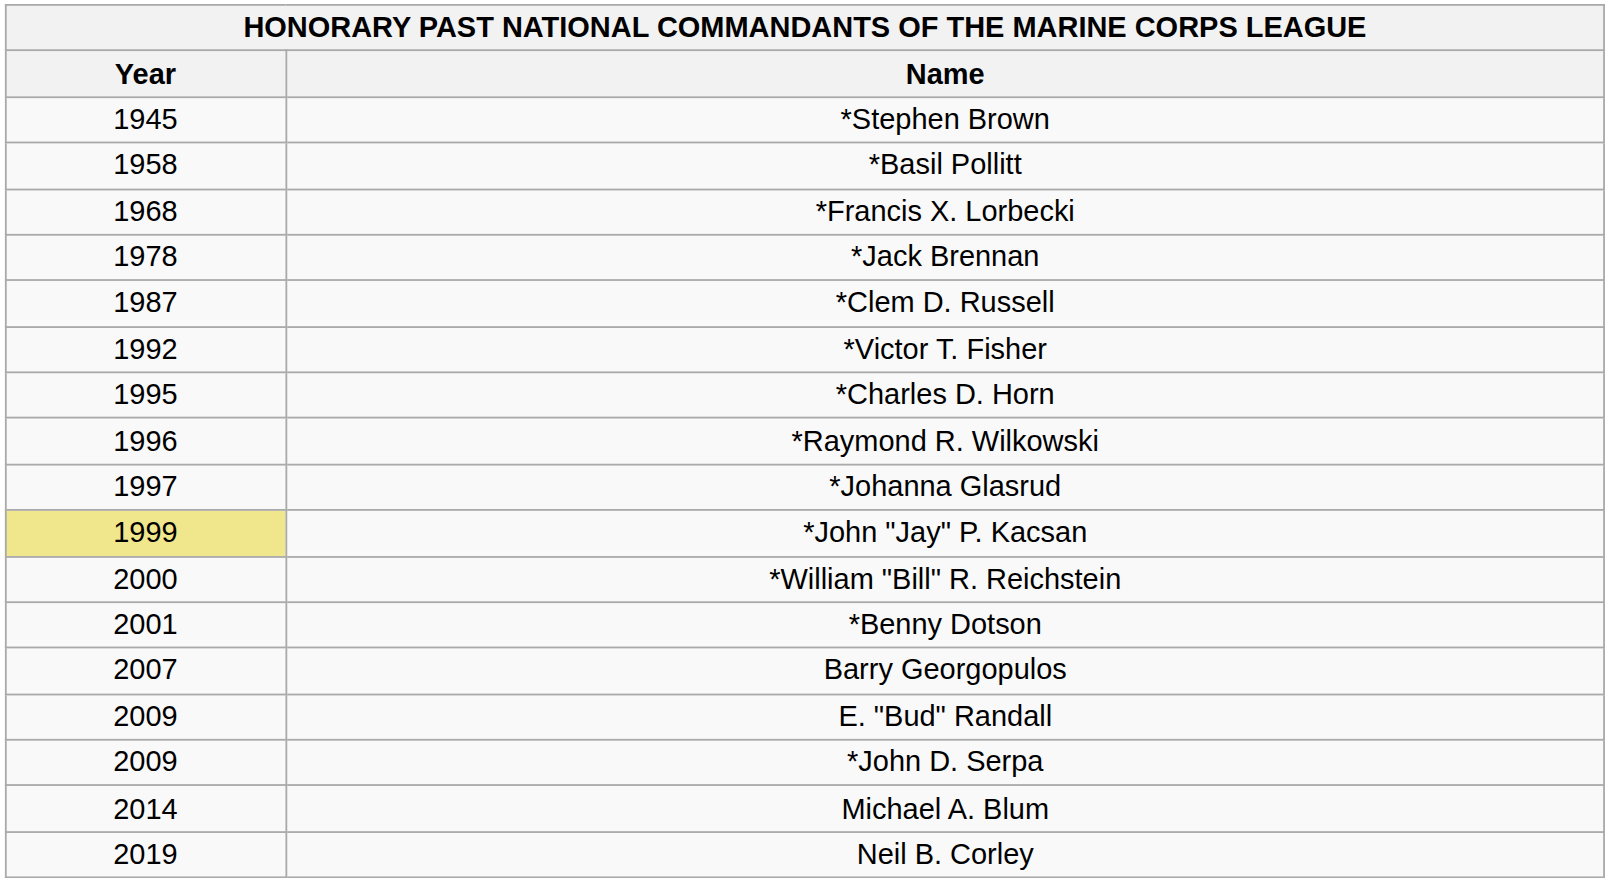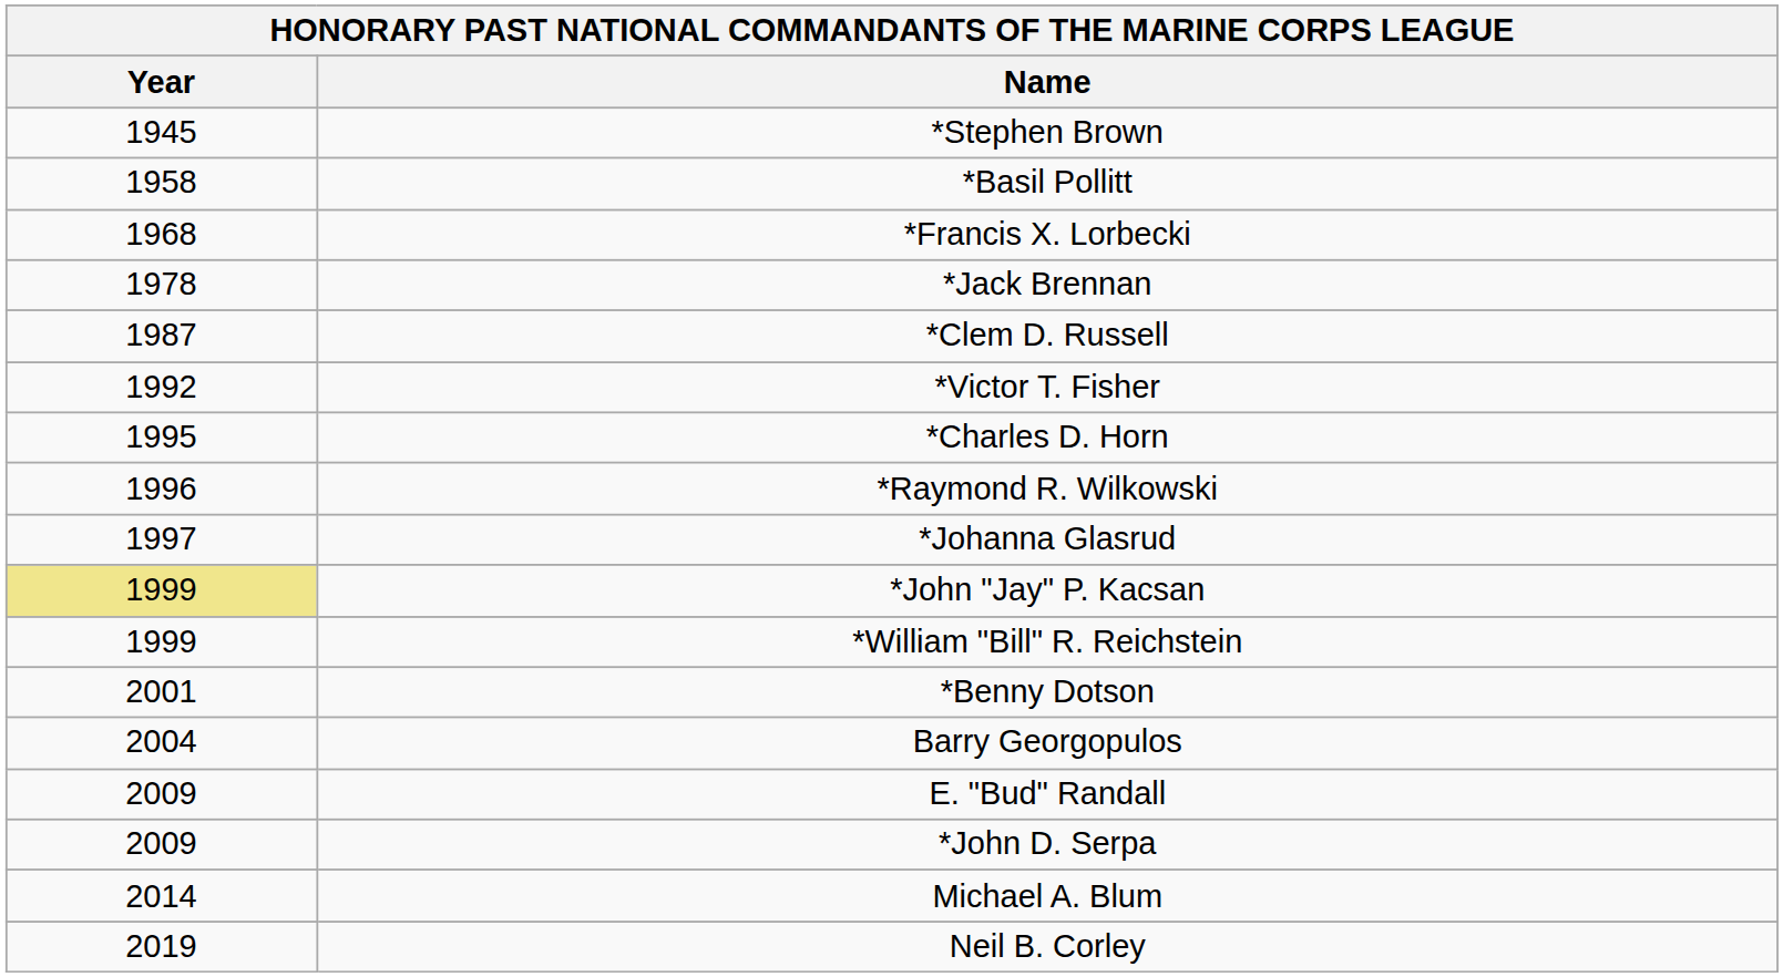*William "Bill" R. Reichstein | Year: 2000 -> 1999
Barry Georgopulos | Year: 2007 -> 2004
